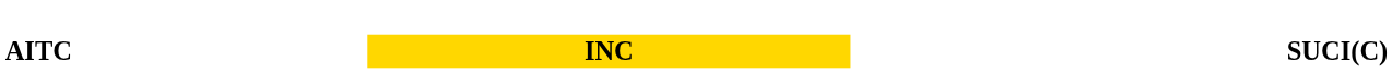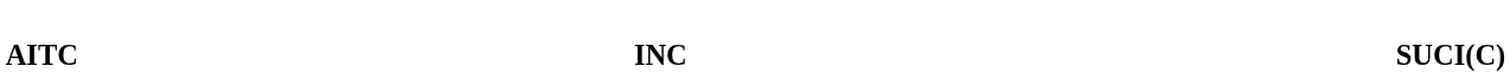AITC | column 2: gold background -> no background
